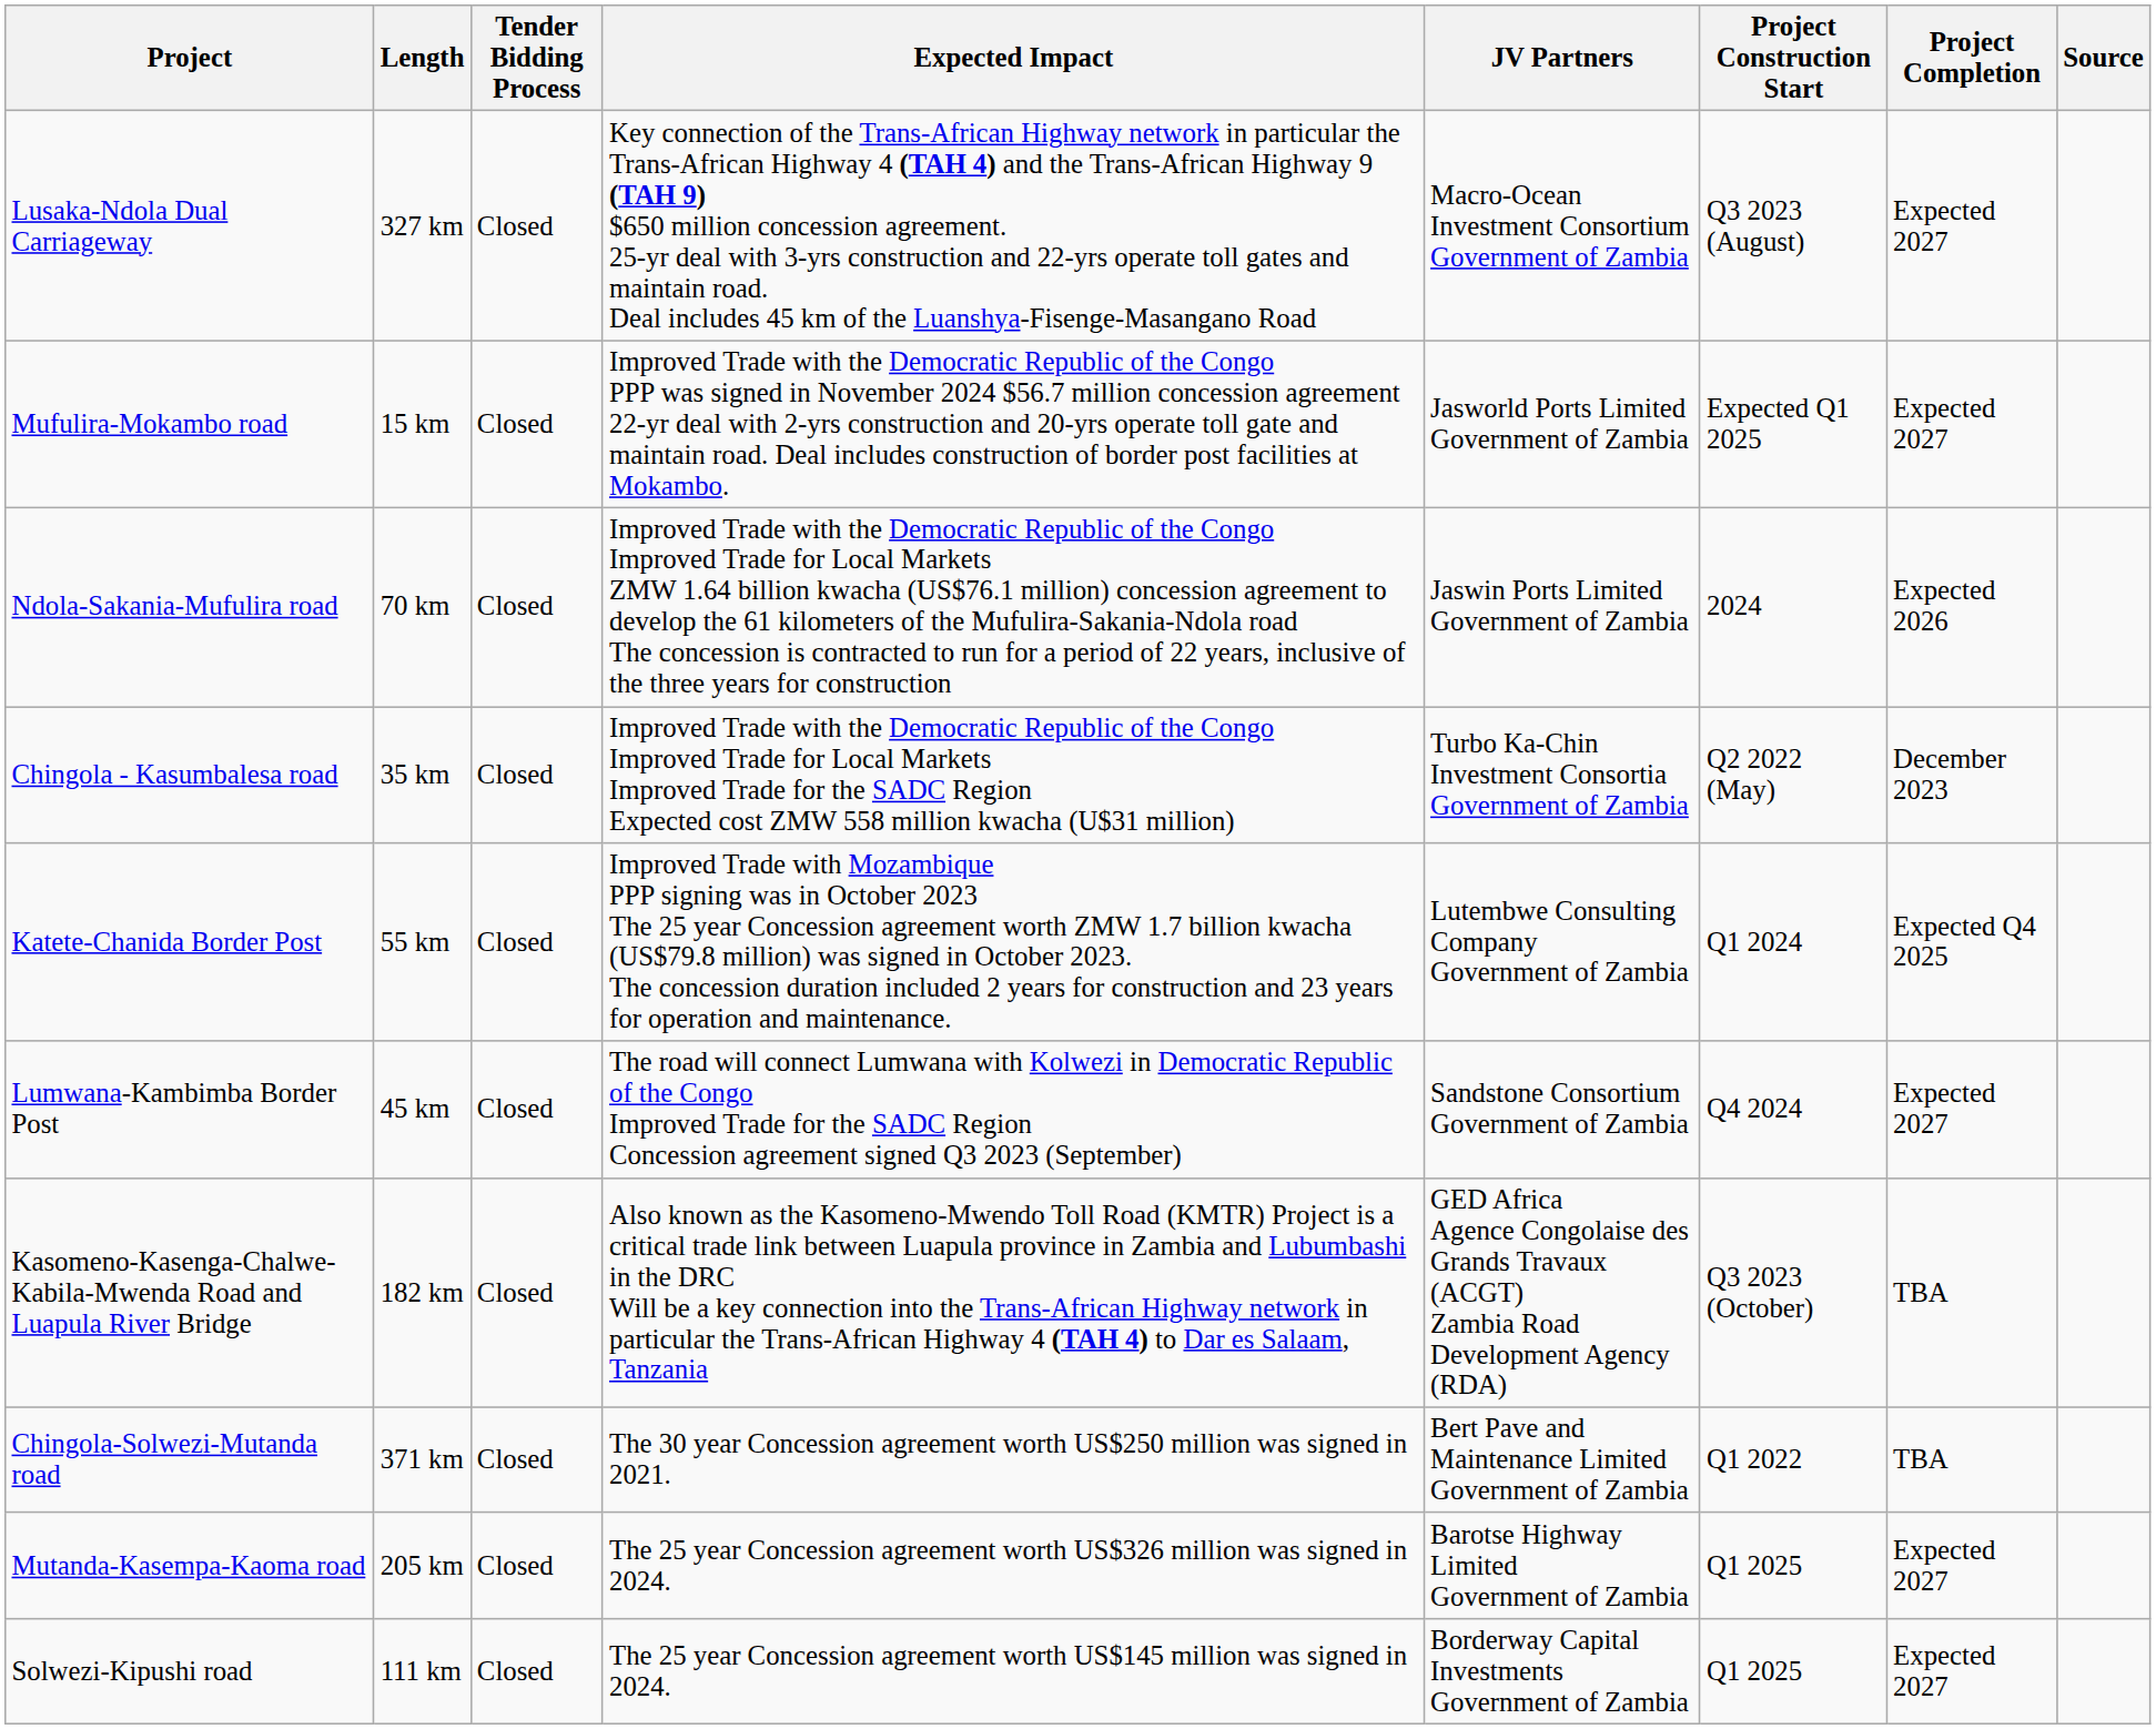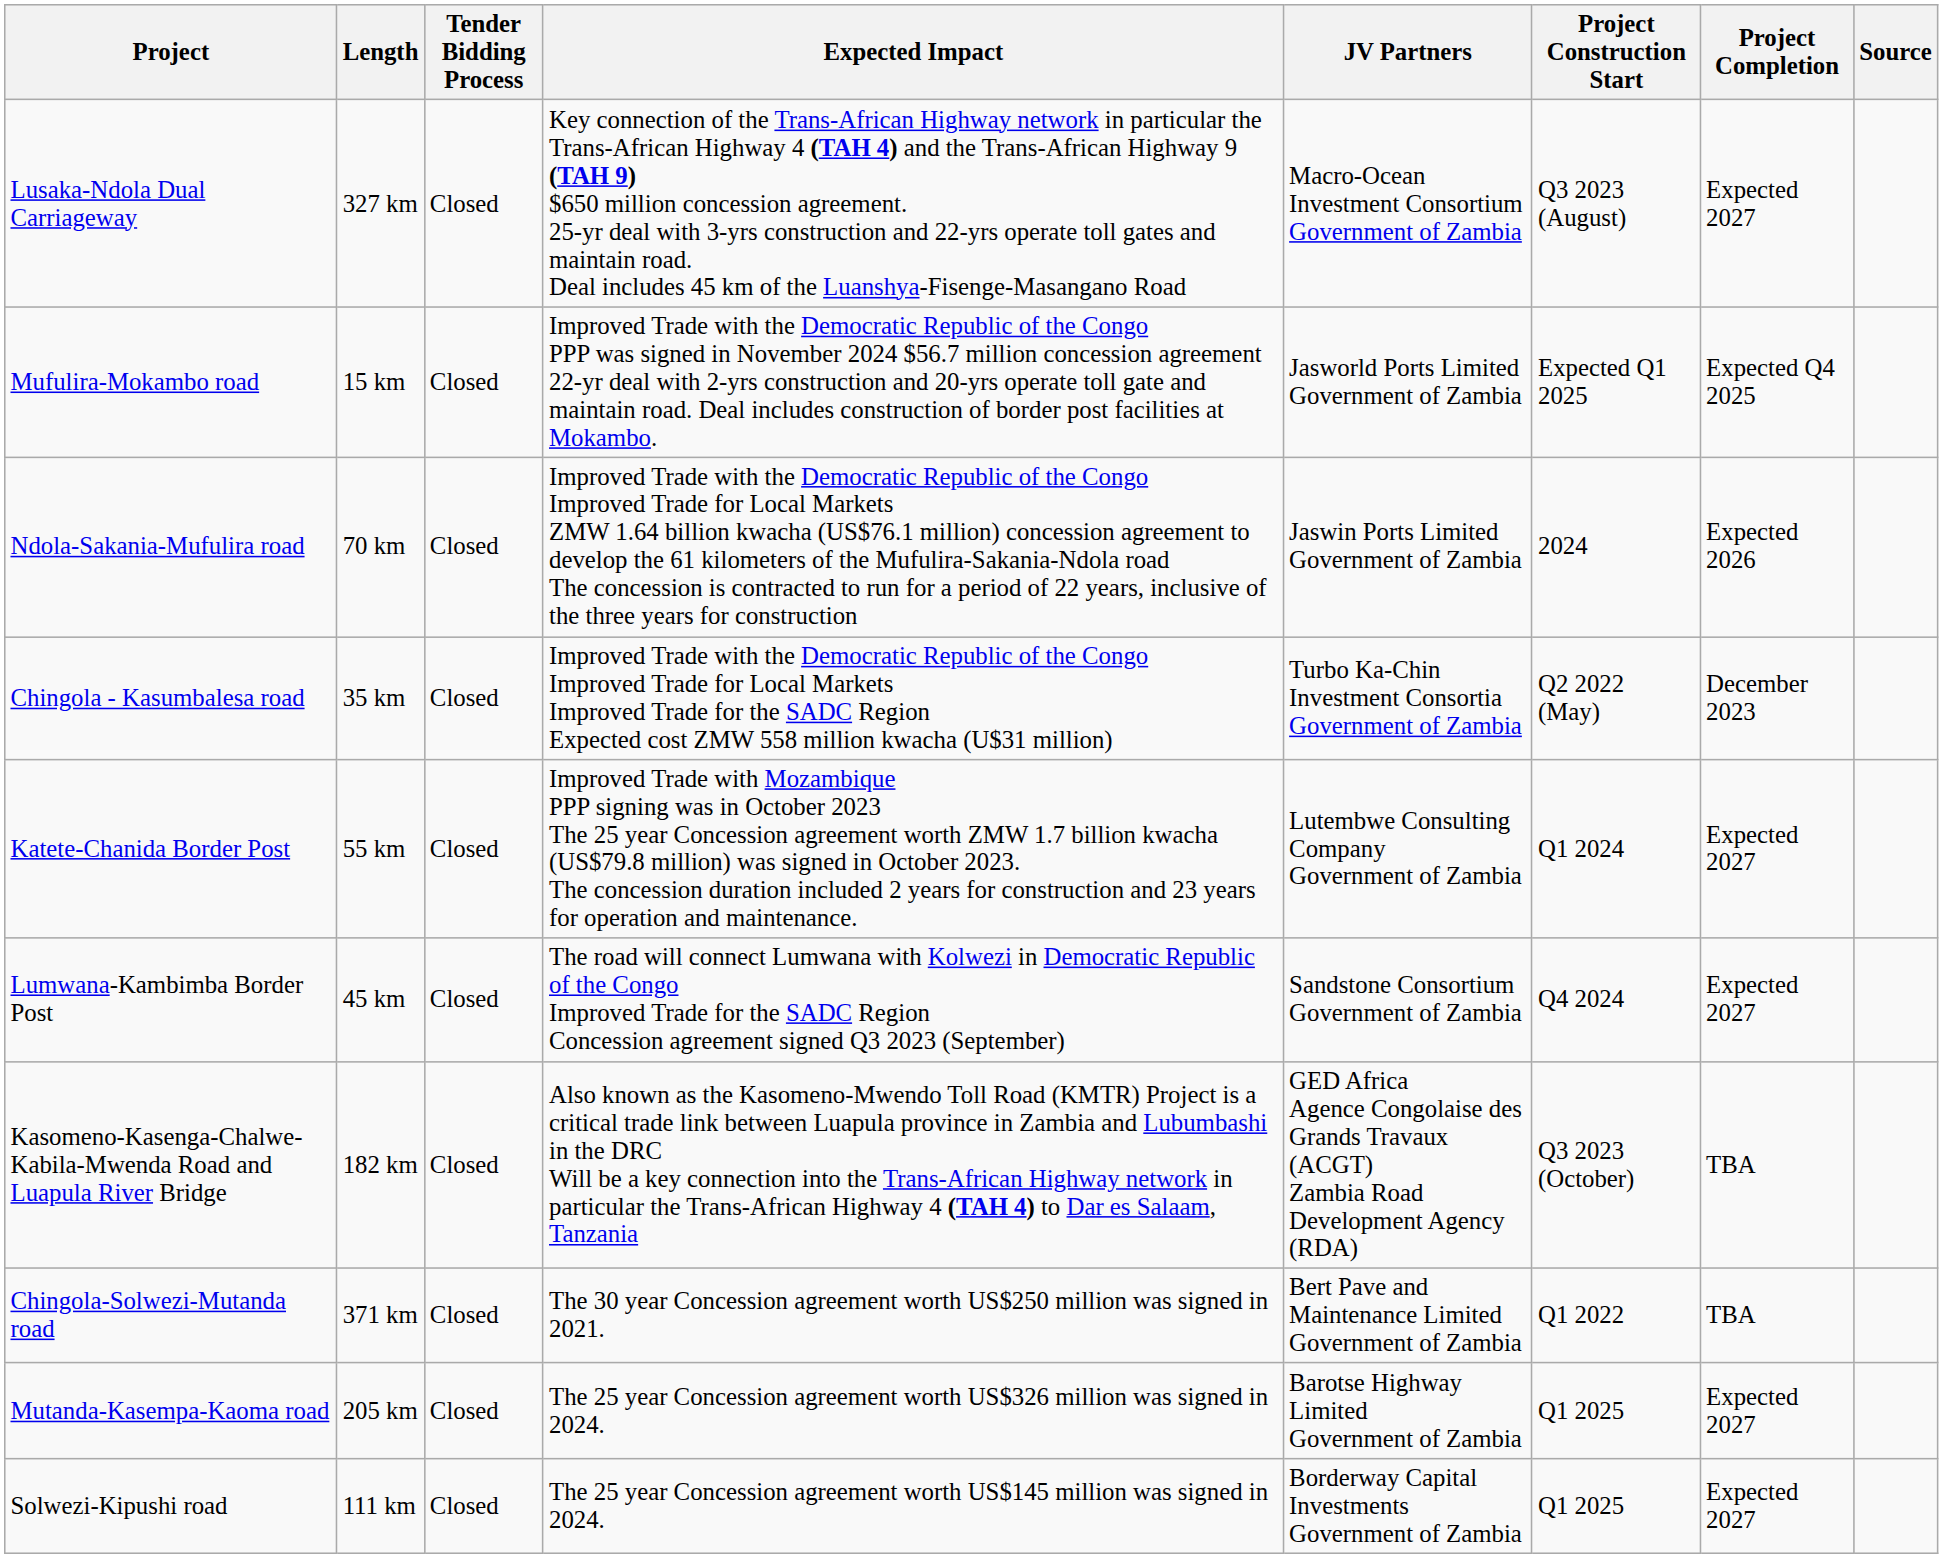Mufulira-Mokambo road | Project Completion: Expected 2027 -> Expected Q4 2025
Katete-Chanida Border Post | Project Completion: Expected Q4 2025 -> Expected 2027
